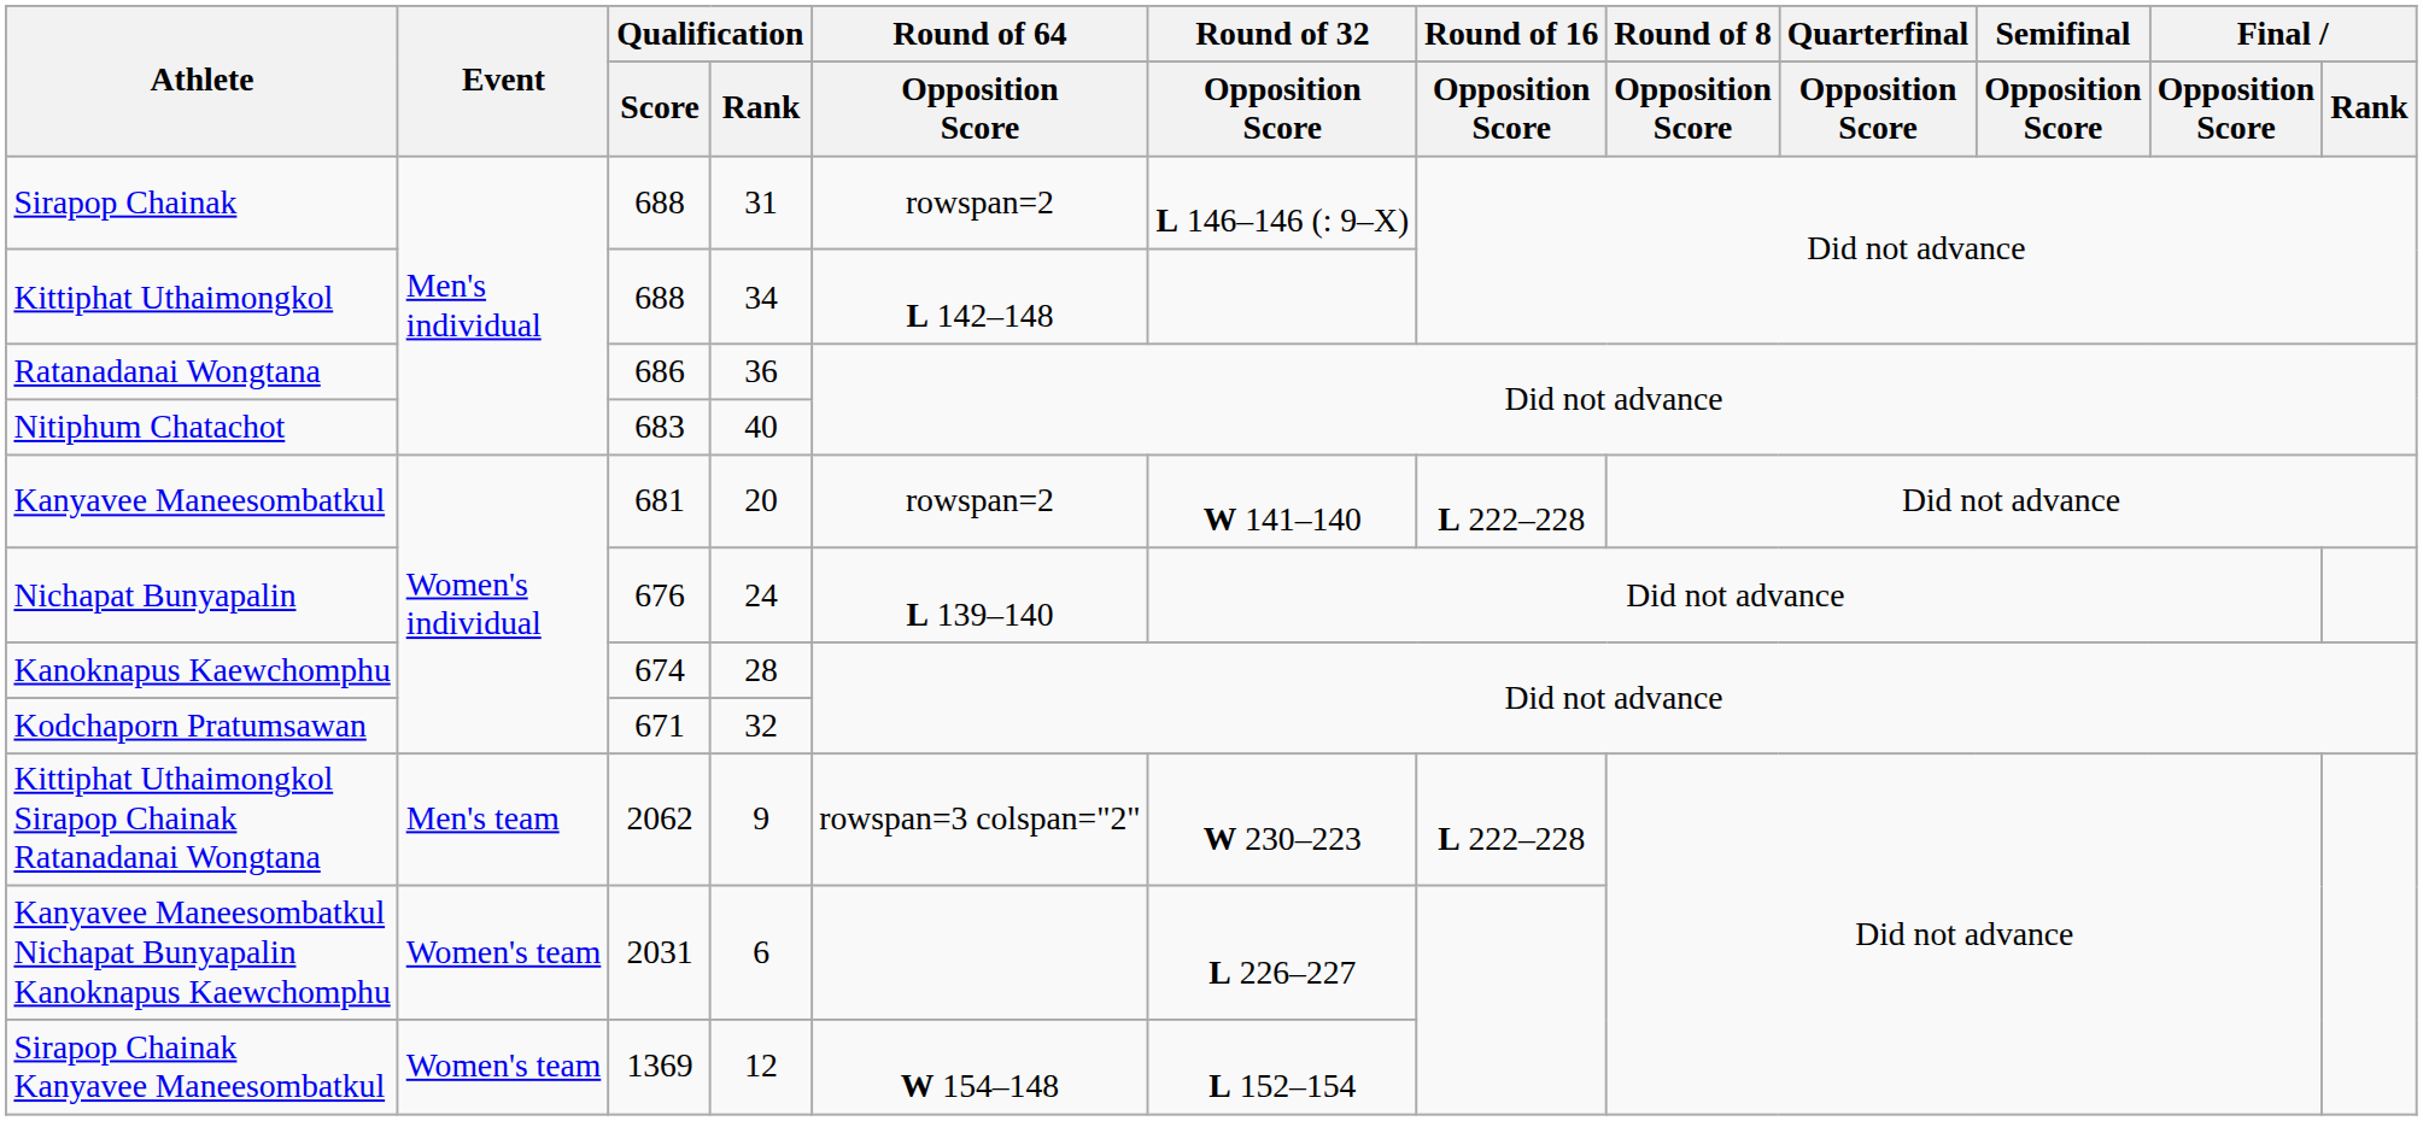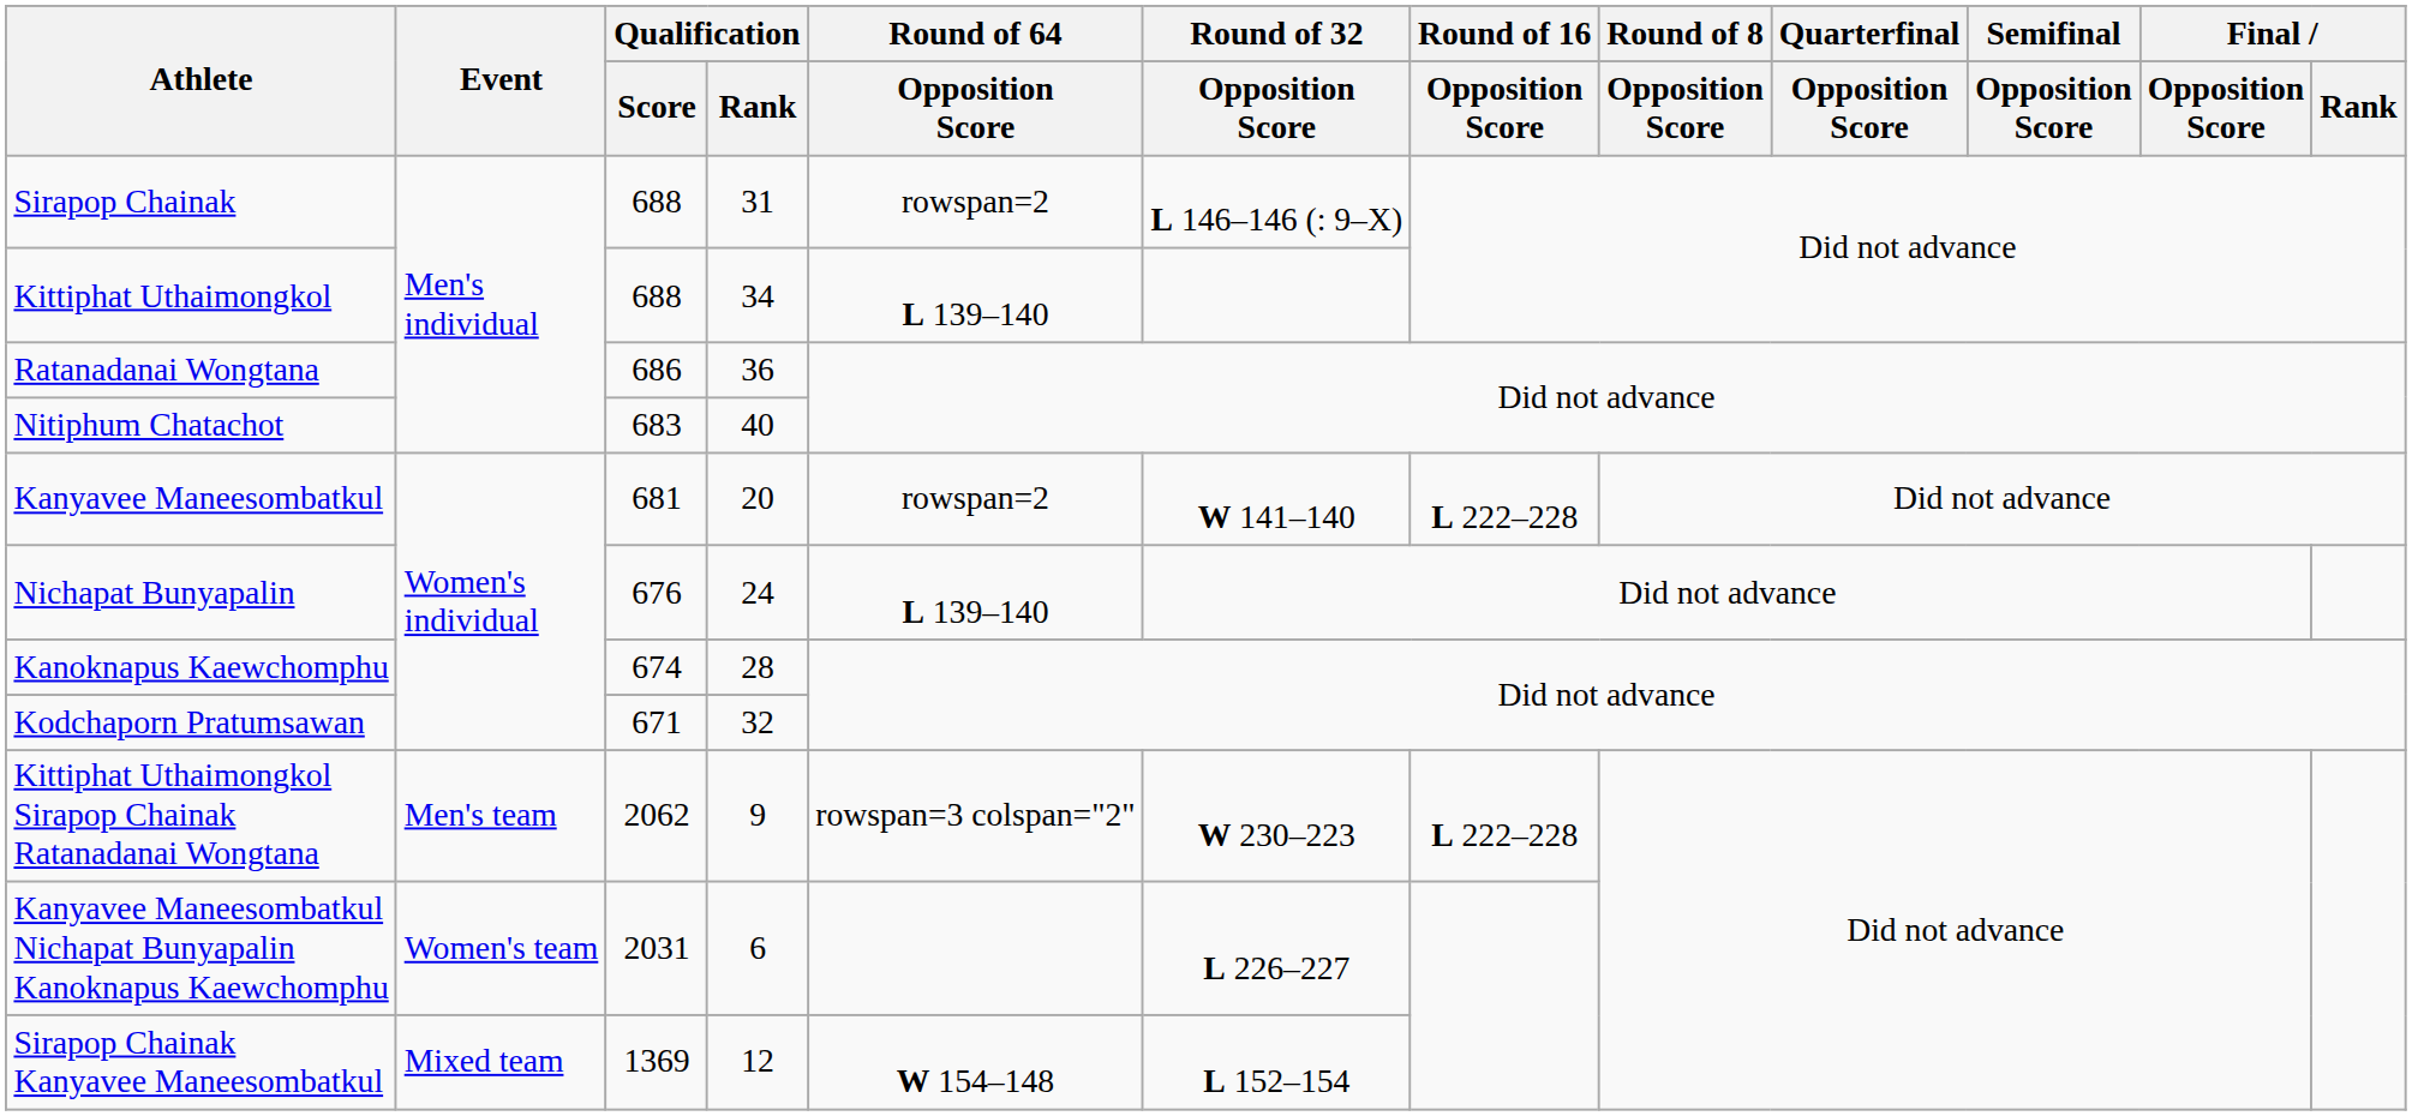Kittiphat Uthaimongkol | Round of 64 / Opposition Score: L 142–148 -> L 139–140
Sirapop Chainak Kanyavee Maneesombatkul | Event: Women's team -> Mixed team
